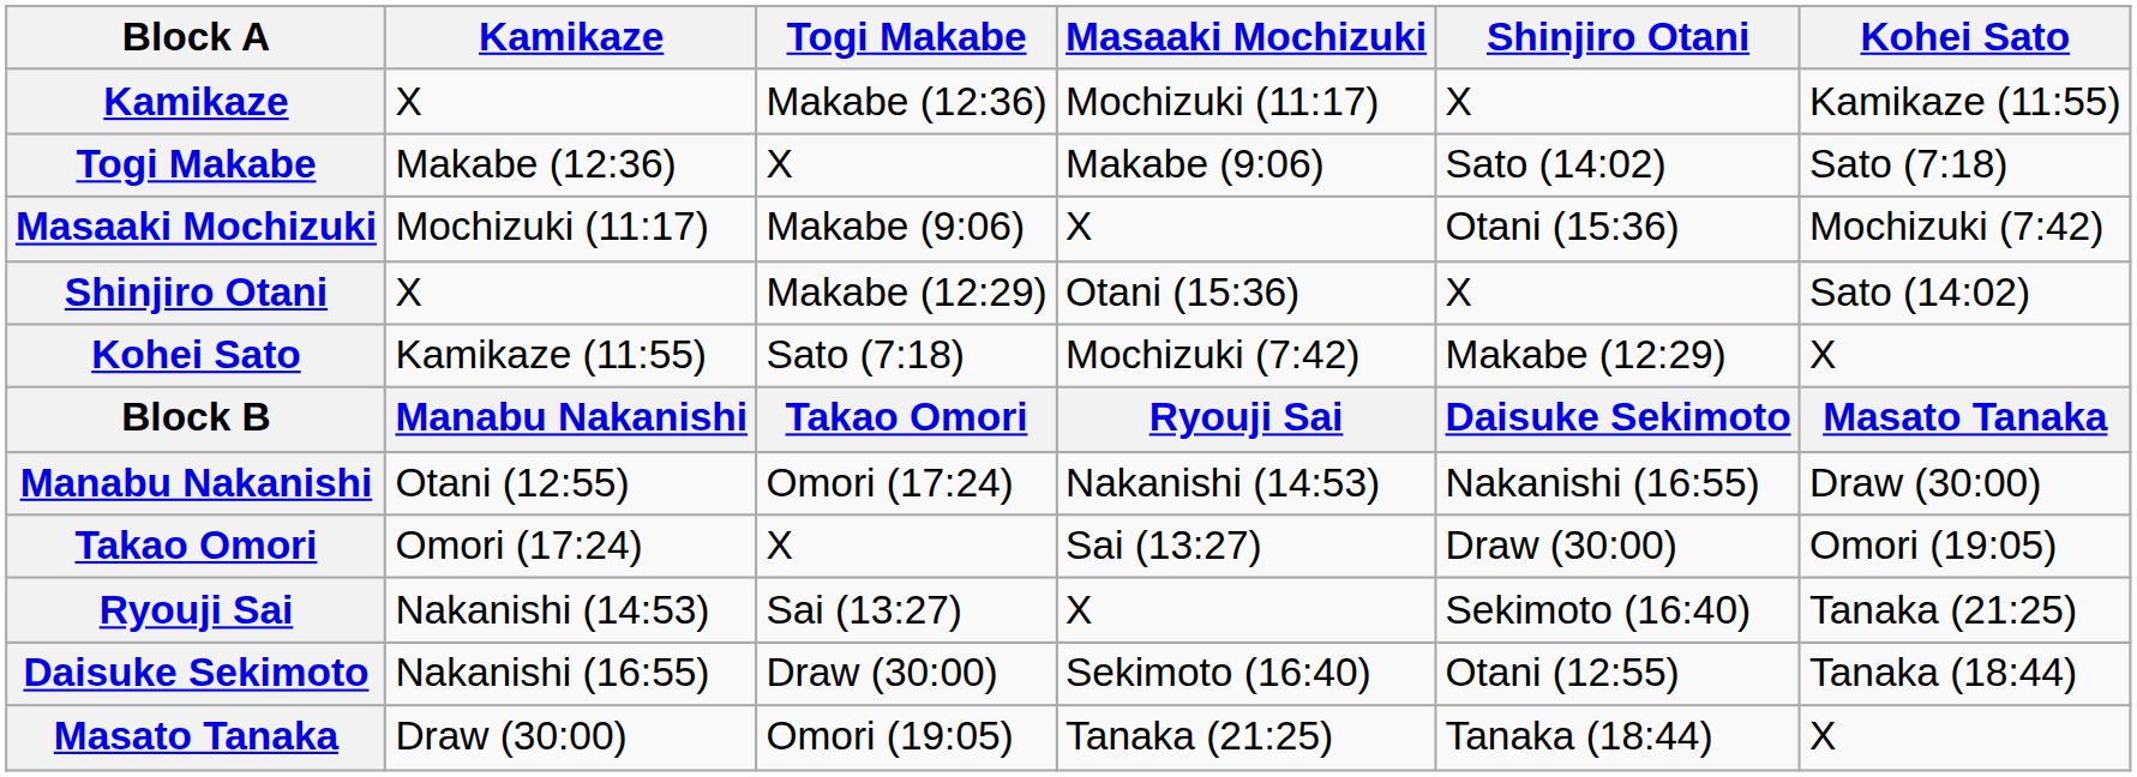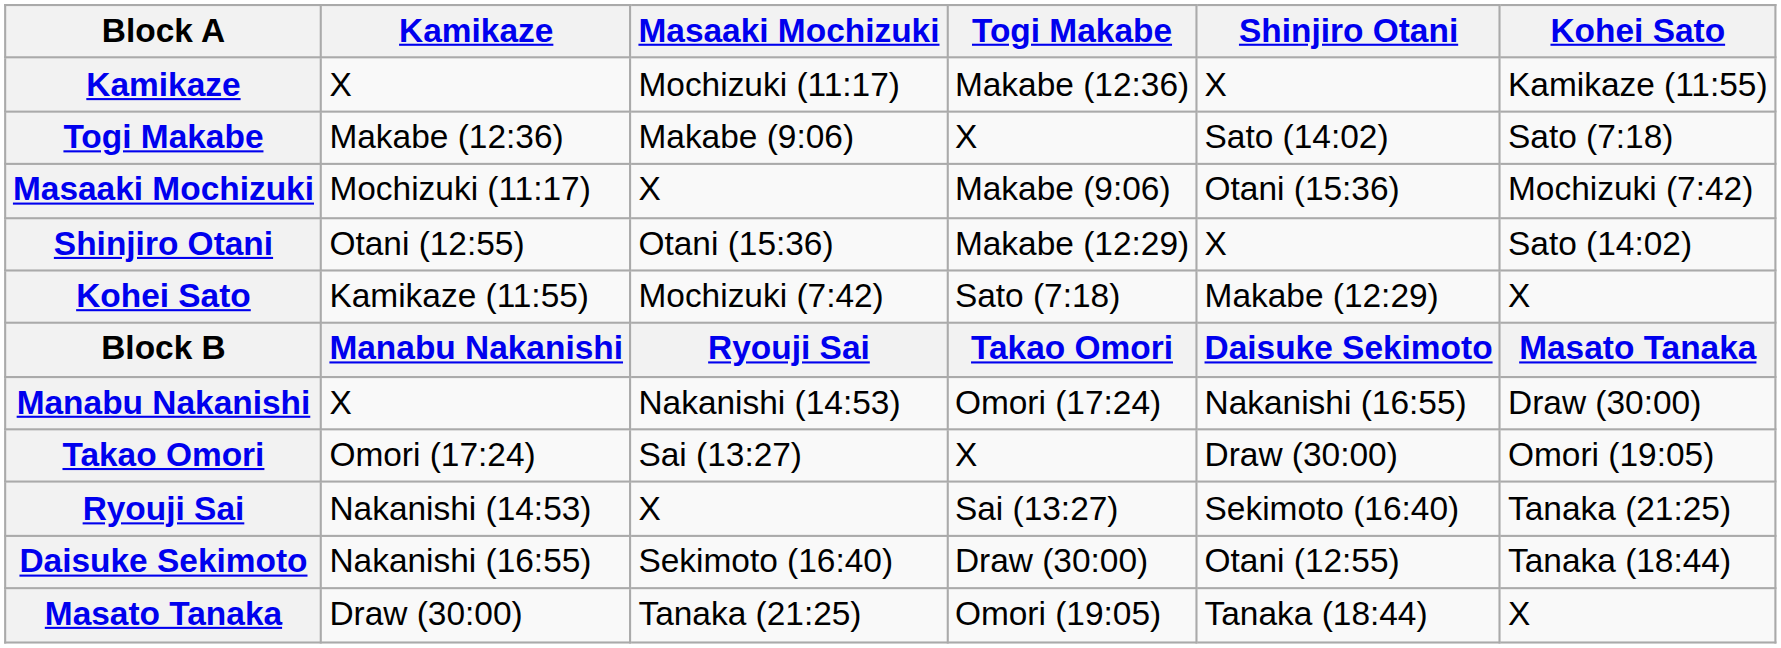columns swapped: Togi Makabe <-> Masaaki Mochizuki
row 5 | Kamikaze: X -> Otani (12:55)
row 8 | Kamikaze: Otani (12:55) -> X
